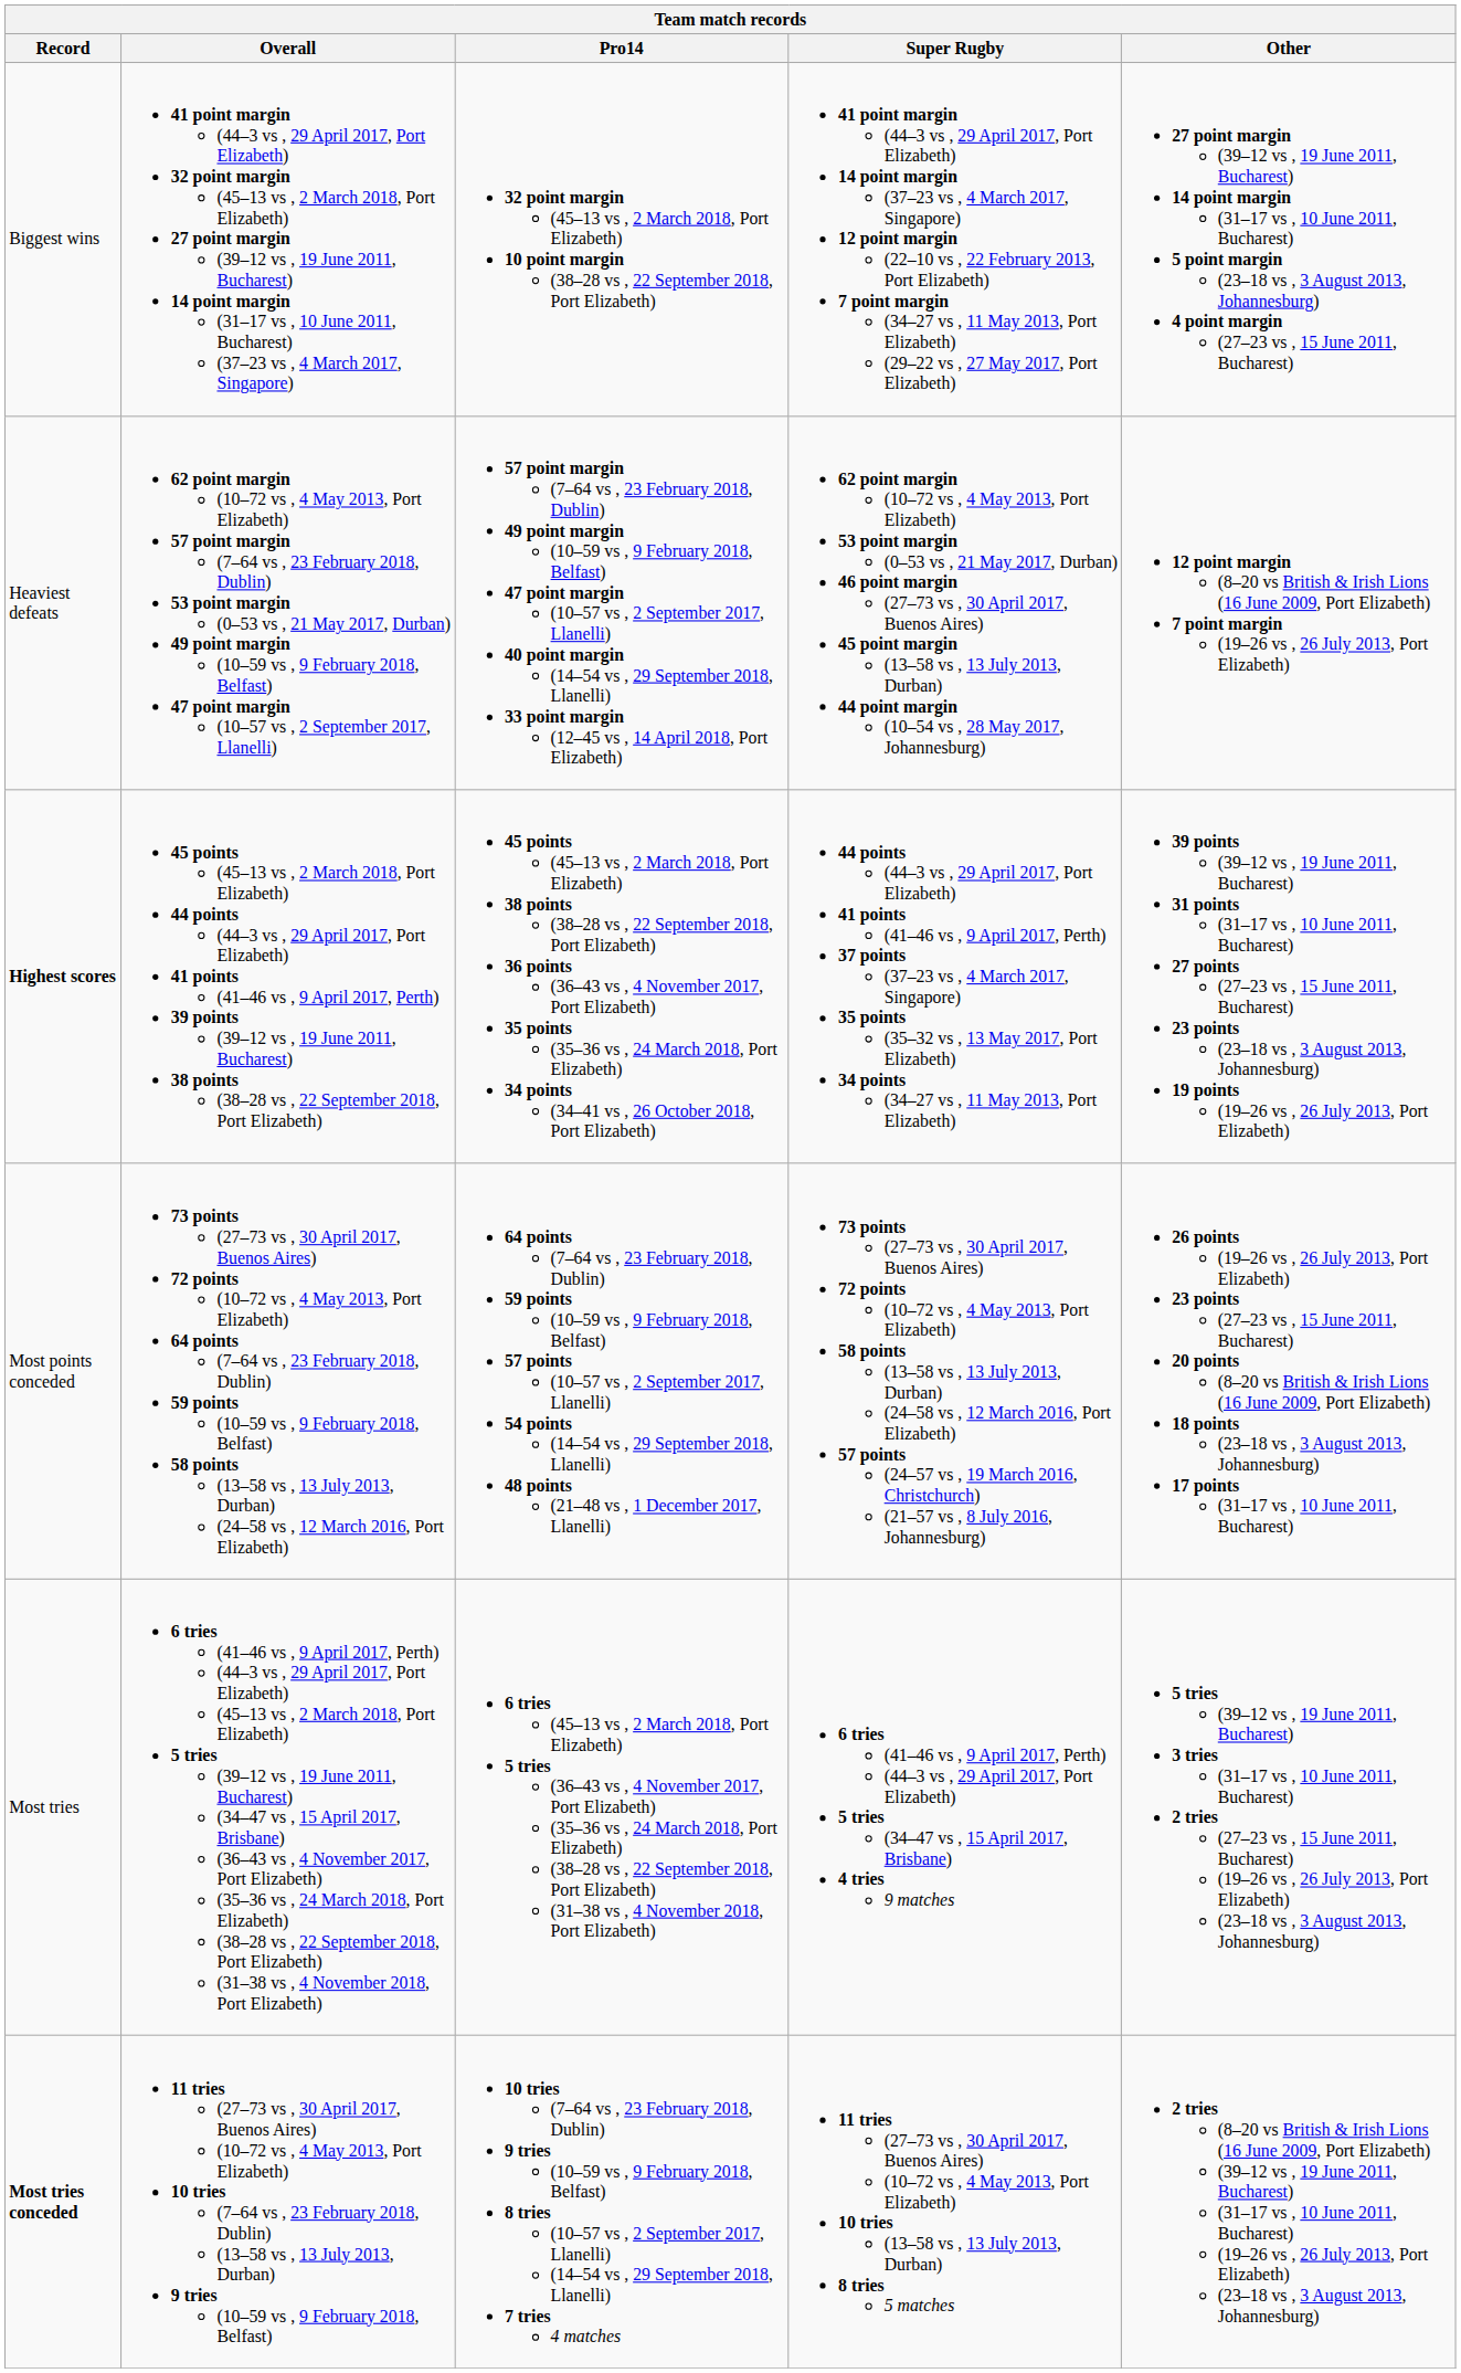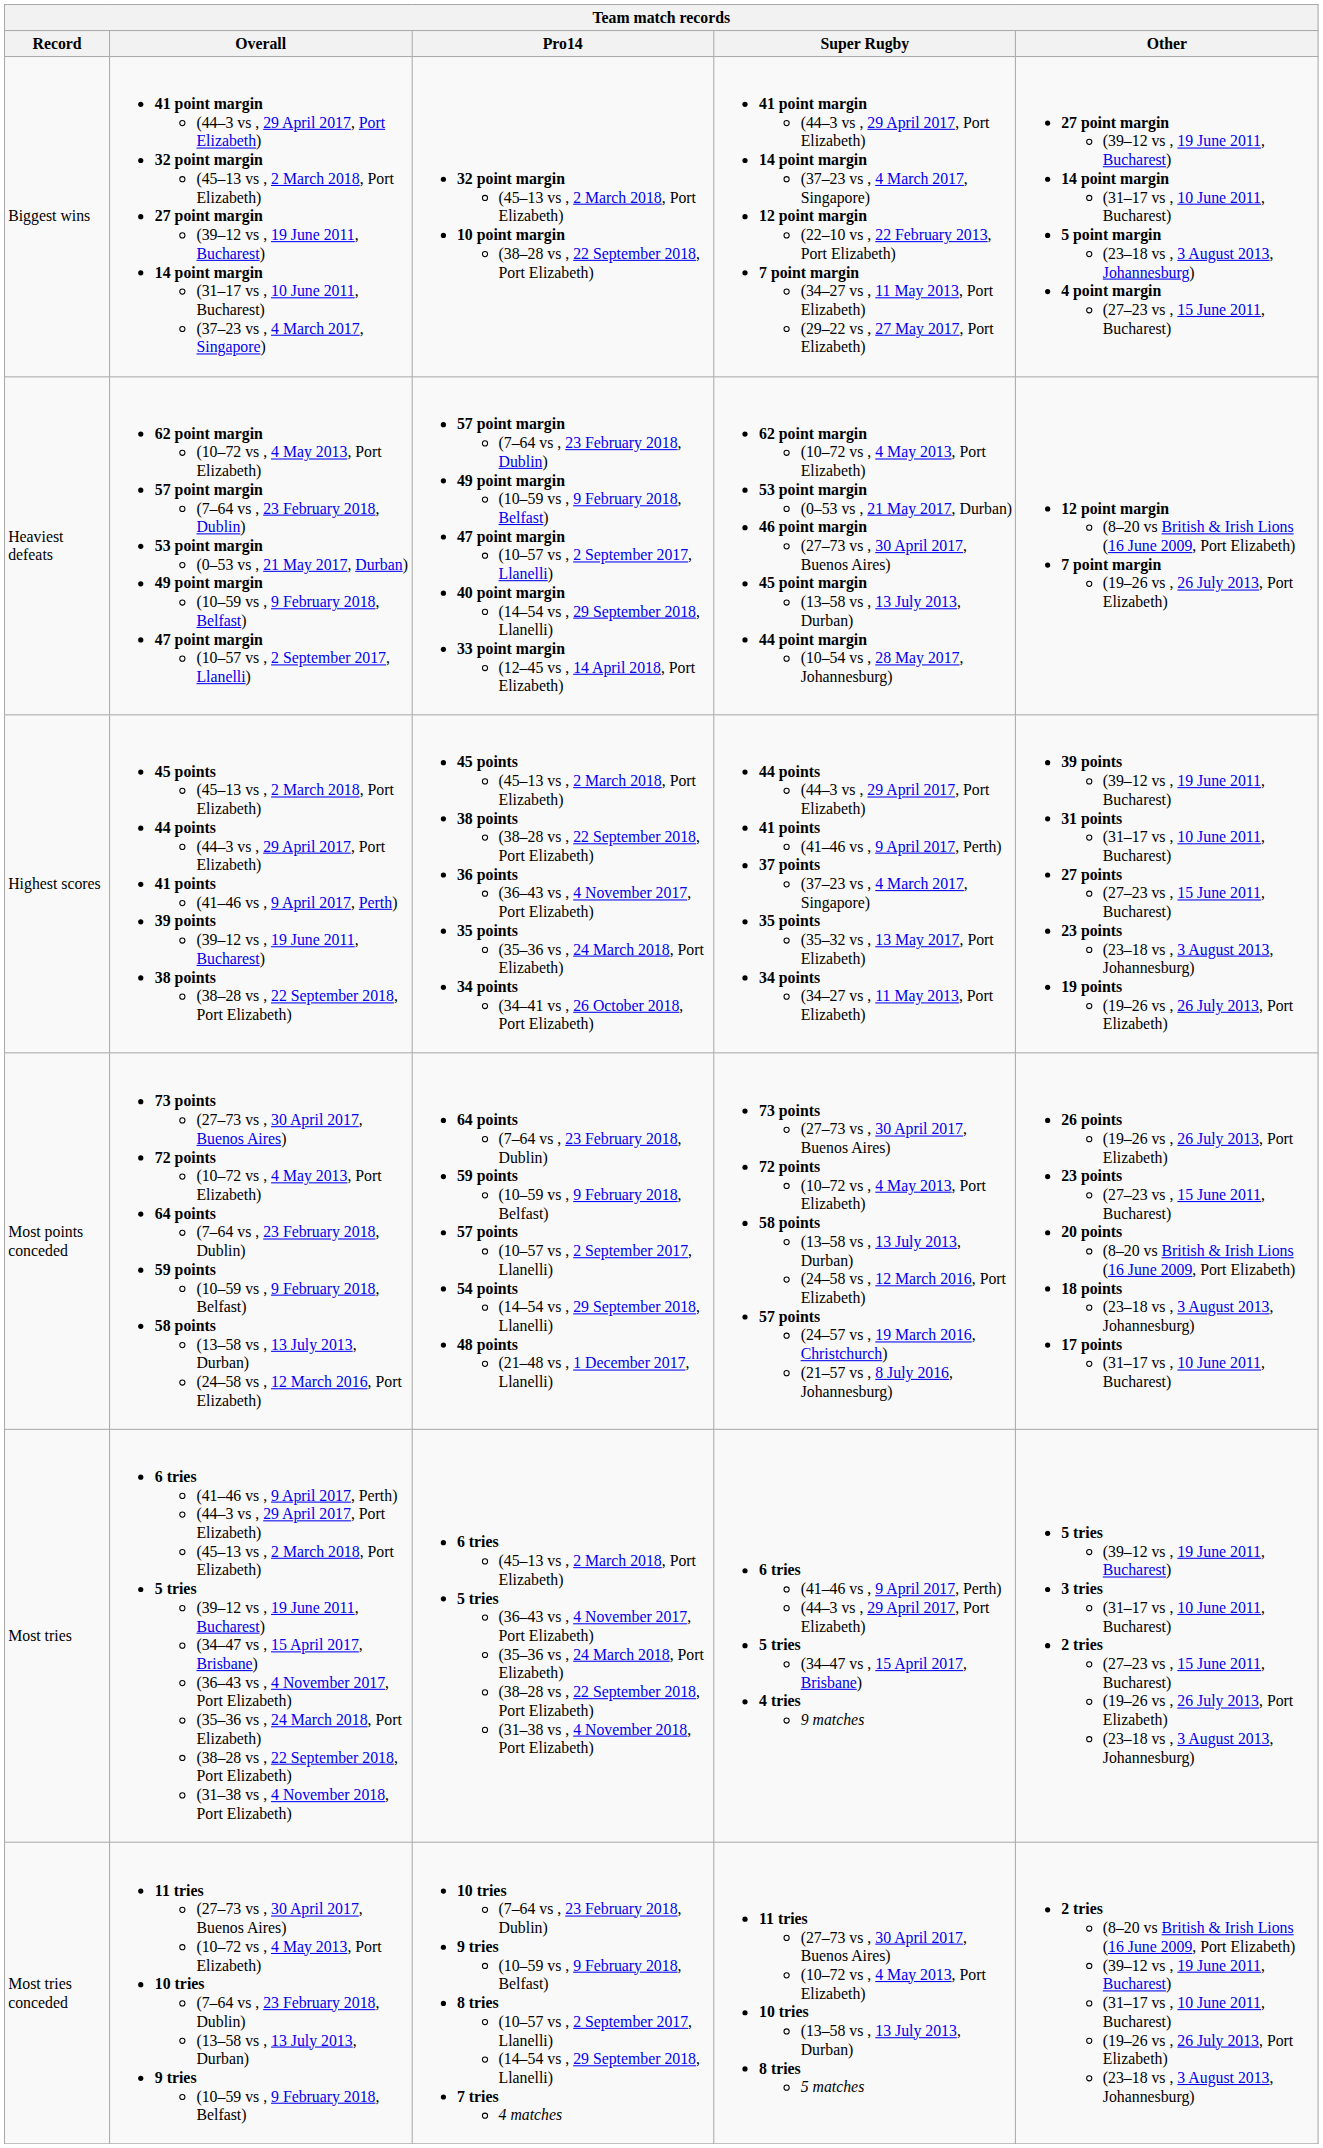Highest scores | Record: bold -> normal
Most tries conceded | Record: bold -> normal
